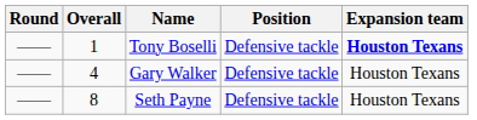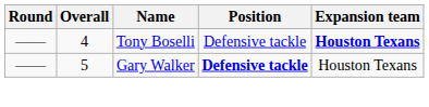Tony Boselli | Overall: 1 -> 4
Gary Walker | Overall: 4 -> 5
Gary Walker | Position: normal -> bold
- row: —— | 8 | Seth Payne | Defensive tackle | Houston Texans
